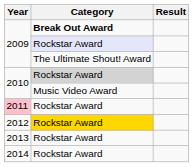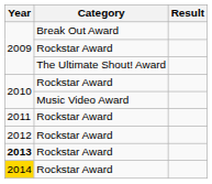2009 / Break Out Award | Category: bold -> normal
2009 / Rockstar Award | Category: lavender background -> no background
2010 / Rockstar Award | Category: lightgrey background -> no background
2011 | Year: pink background -> no background
2012 | Category: gold background -> no background
2013 | Year: normal -> bold
2014 | Year: no background -> gold background
